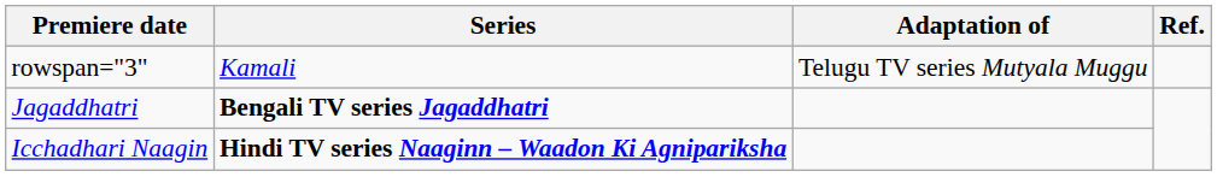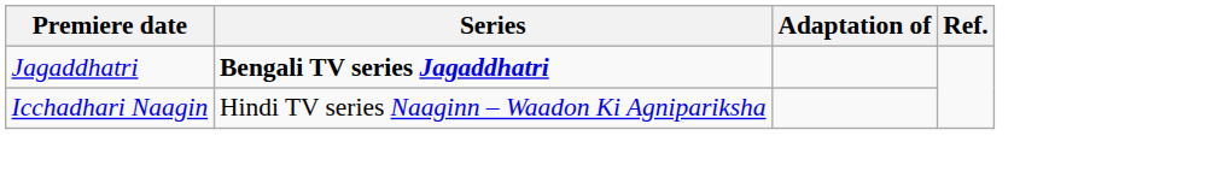- row: rowspan="3" | Kamali | Telugu TV series Mutyala Muggu
Icchadhari Naagin | Series: bold -> normal
